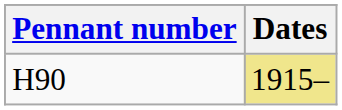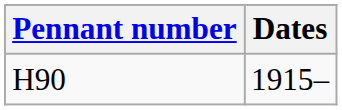H90 | Dates: khaki background -> no background
